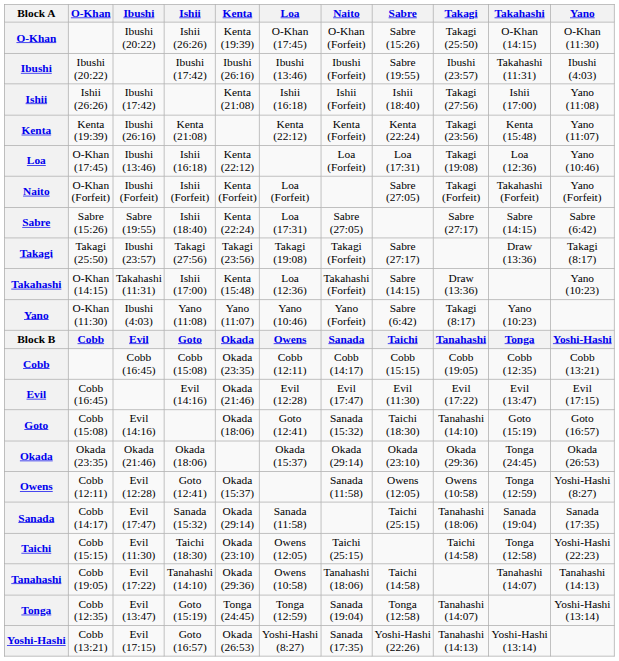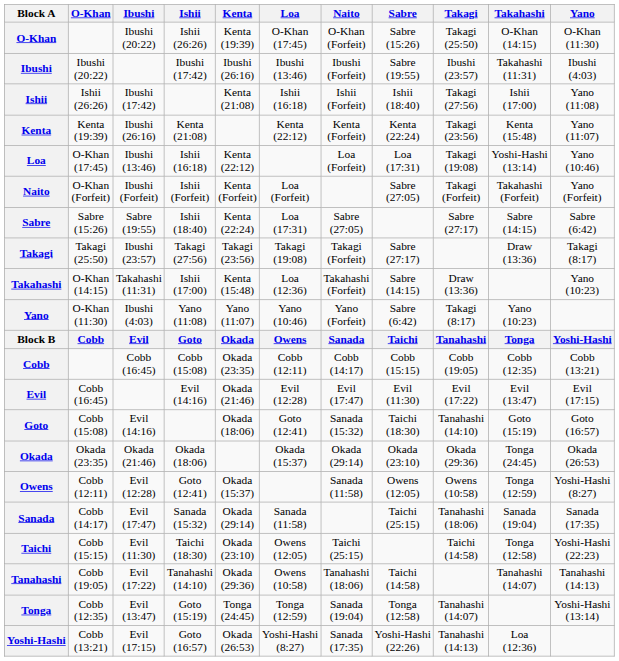row 6 | Takahashi: Loa (12:36) -> Yoshi-Hashi (13:14)
row 22 | Takahashi: Yoshi-Hashi (13:14) -> Loa (12:36)
